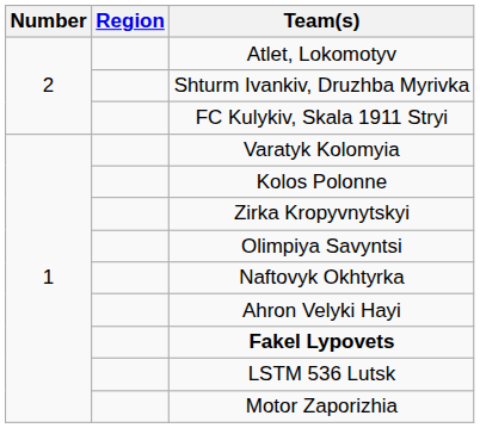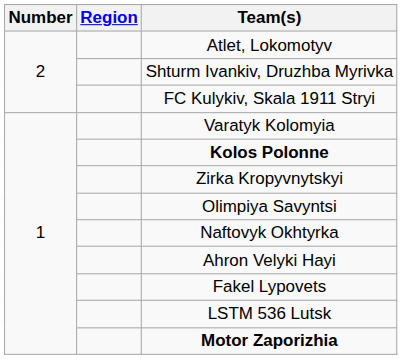Kolos Polonne | Team(s): normal -> bold
Fakel Lypovets | Team(s): bold -> normal
Motor Zaporizhia | Team(s): normal -> bold
